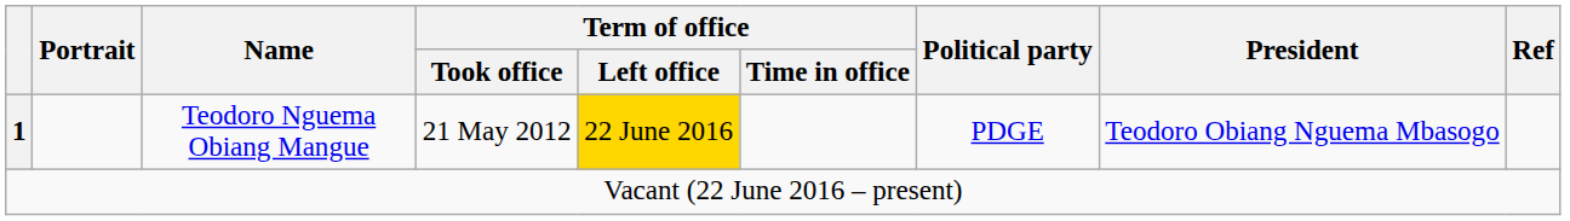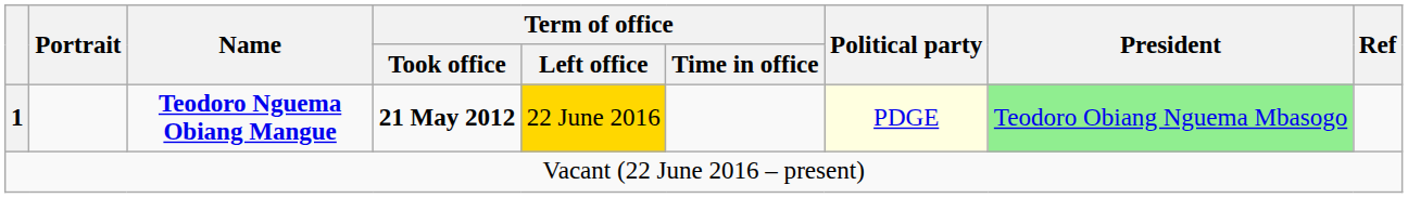1 | Name: normal -> bold
1 | Term of office / Took office: normal -> bold
1 | Political party: no background -> lightyellow background
1 | President: no background -> lightgreen background
